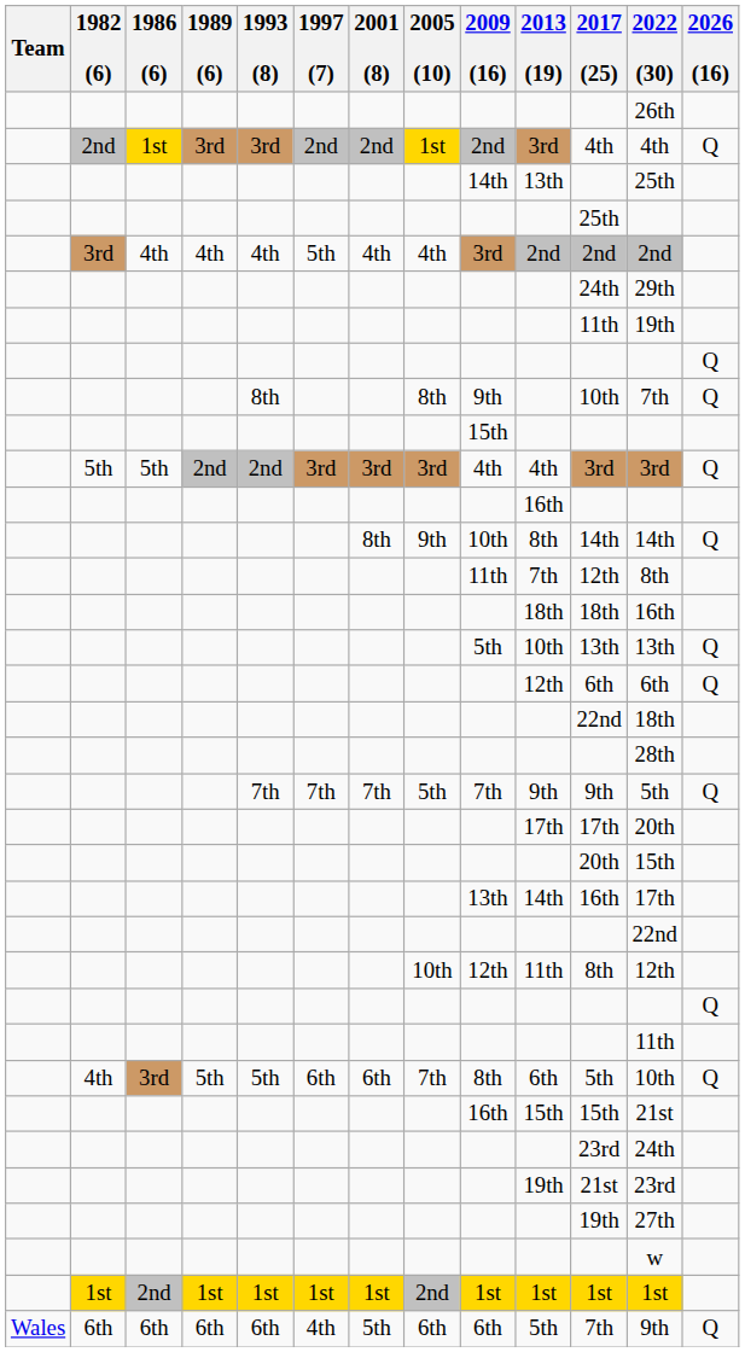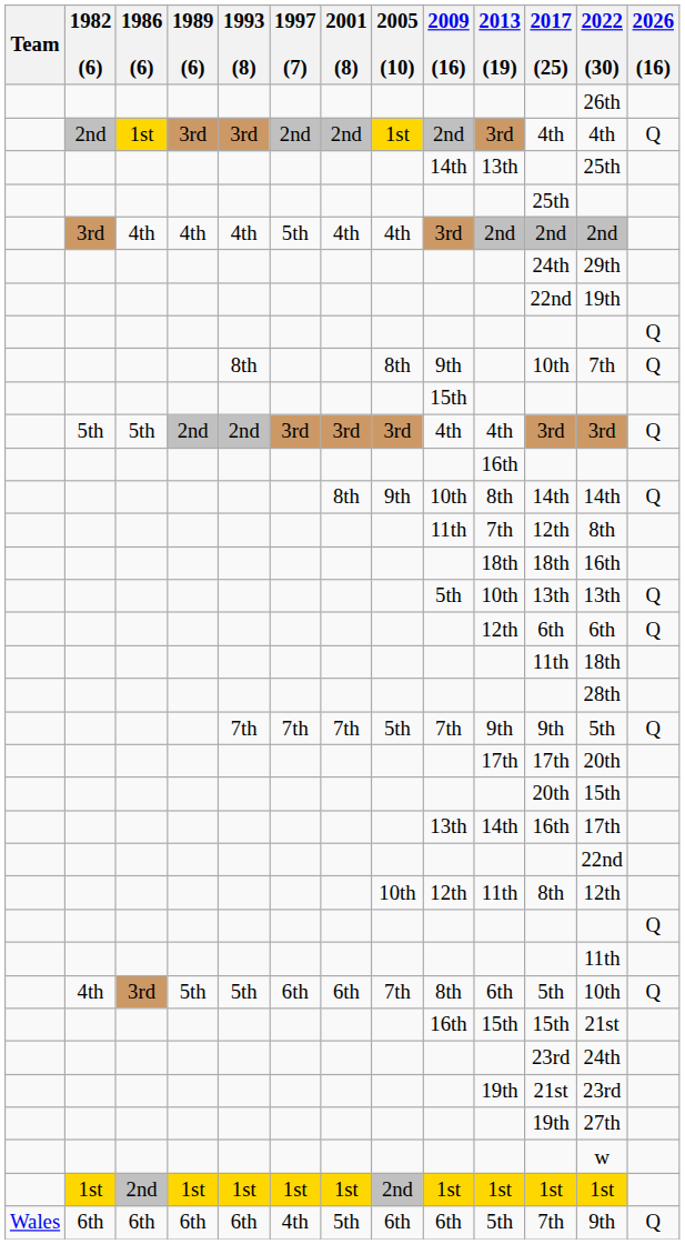row 8 | 2017 (25): 11th -> 22nd
row 19 | 2017 (25): 22nd -> 11th
